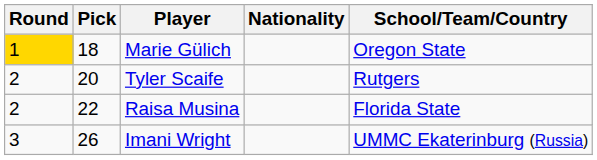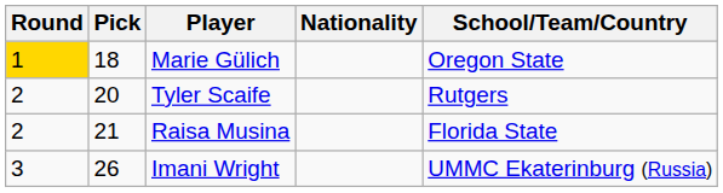Raisa Musina | Pick: 22 -> 21
